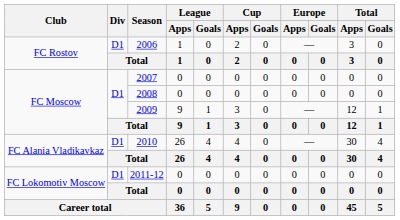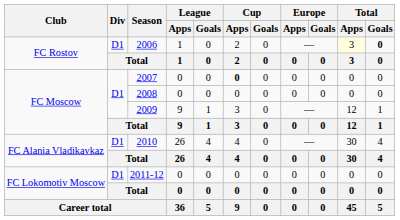2006 | Total / Apps: no background -> lightyellow background
2006 | Total / Goals: normal -> bold
2007 | Cup / Apps: normal -> bold
